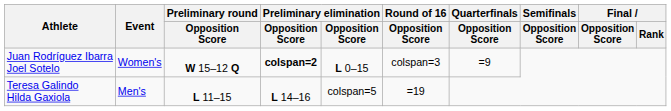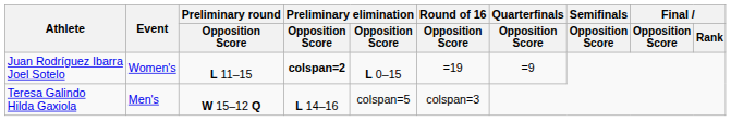Juan Rodríguez Ibarra Joel Sotelo | Preliminary round / Opposition Score: W 15–12 Q -> L 11–15
Juan Rodríguez Ibarra Joel Sotelo | Round of 16 / Opposition Score: colspan=3 -> =19
Teresa Galindo Hilda Gaxiola | Preliminary round / Opposition Score: L 11–15 -> W 15–12 Q
Teresa Galindo Hilda Gaxiola | Round of 16 / Opposition Score: =19 -> colspan=3
